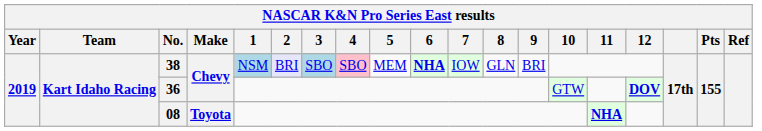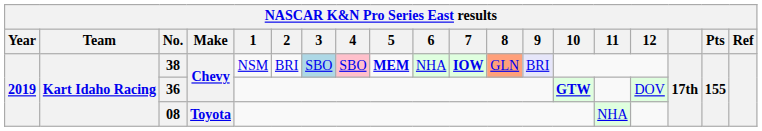38 | 1: lightblue background -> no background
38 | 2: lavender background -> no background
38 | 5: normal -> bold
38 | 6: bold -> normal
38 | 7: normal -> bold
38 | 8: no background -> lightsalmon background
38 | 9: no background -> lavender background
36 | 10: normal -> bold
36 | 12: bold -> normal
08 | 11: bold -> normal
